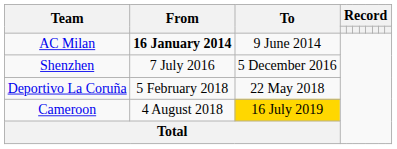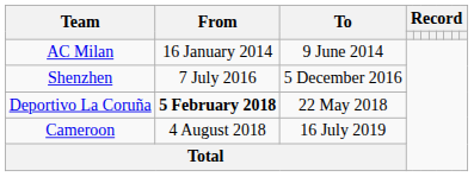AC Milan | From: bold -> normal
Deportivo La Coruña | From: normal -> bold
Cameroon | To: gold background -> no background
